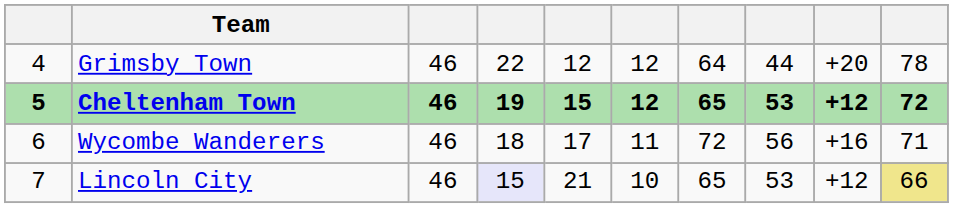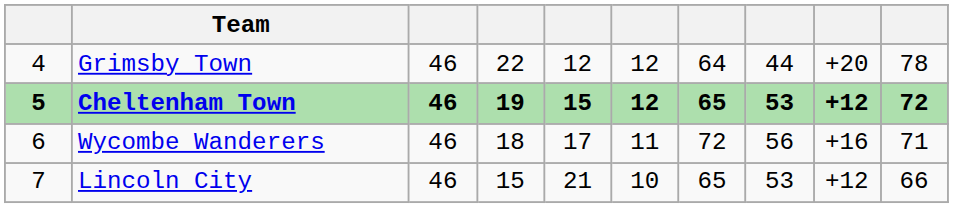Lincoln City | column 4: lavender background -> no background
Lincoln City | column 10: khaki background -> no background
